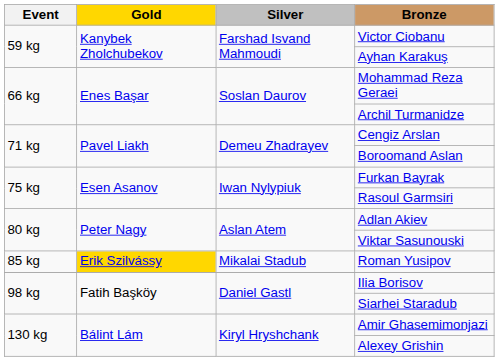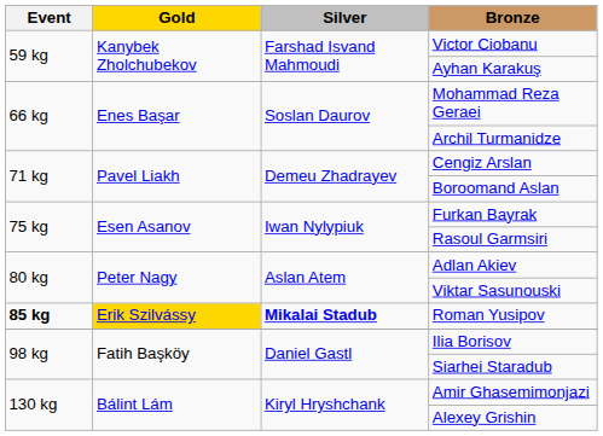Roman Yusipov | Event: normal -> bold
Roman Yusipov | Silver: normal -> bold
